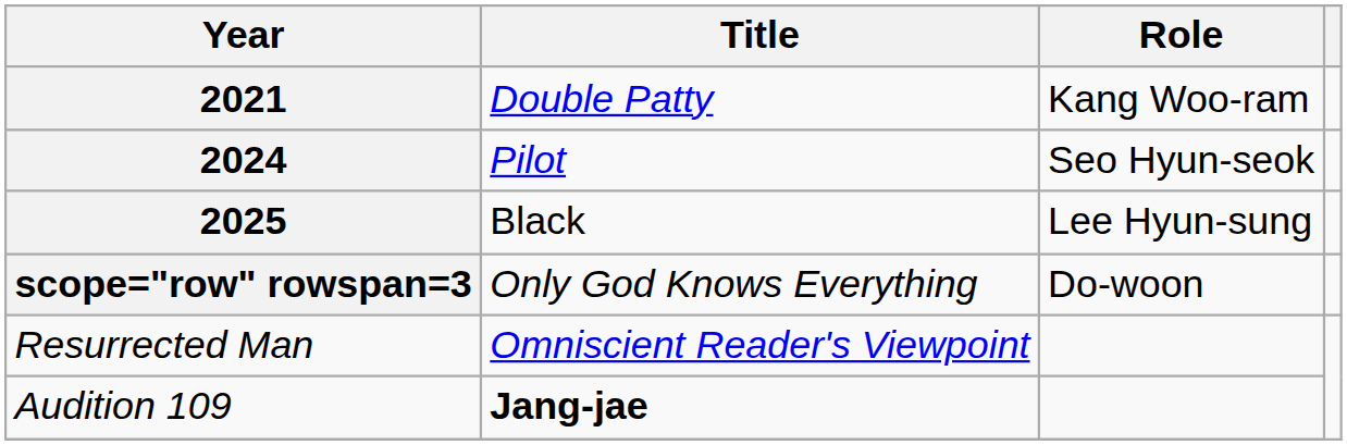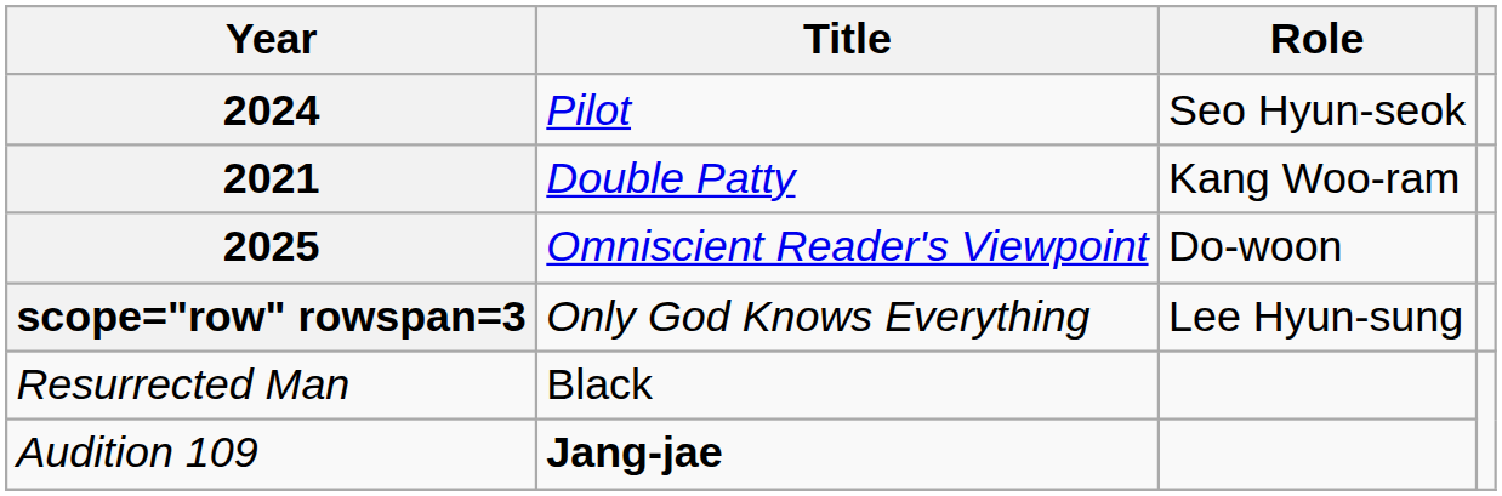rows swapped: 2021 <-> 2024
2025 | Title: Black -> Omniscient Reader's Viewpoint
2025 | Role: Lee Hyun-sung -> Do-woon
scope="row" rowspan=3 | Role: Do-woon -> Lee Hyun-sung
Resurrected Man | Title: Omniscient Reader's Viewpoint -> Black
